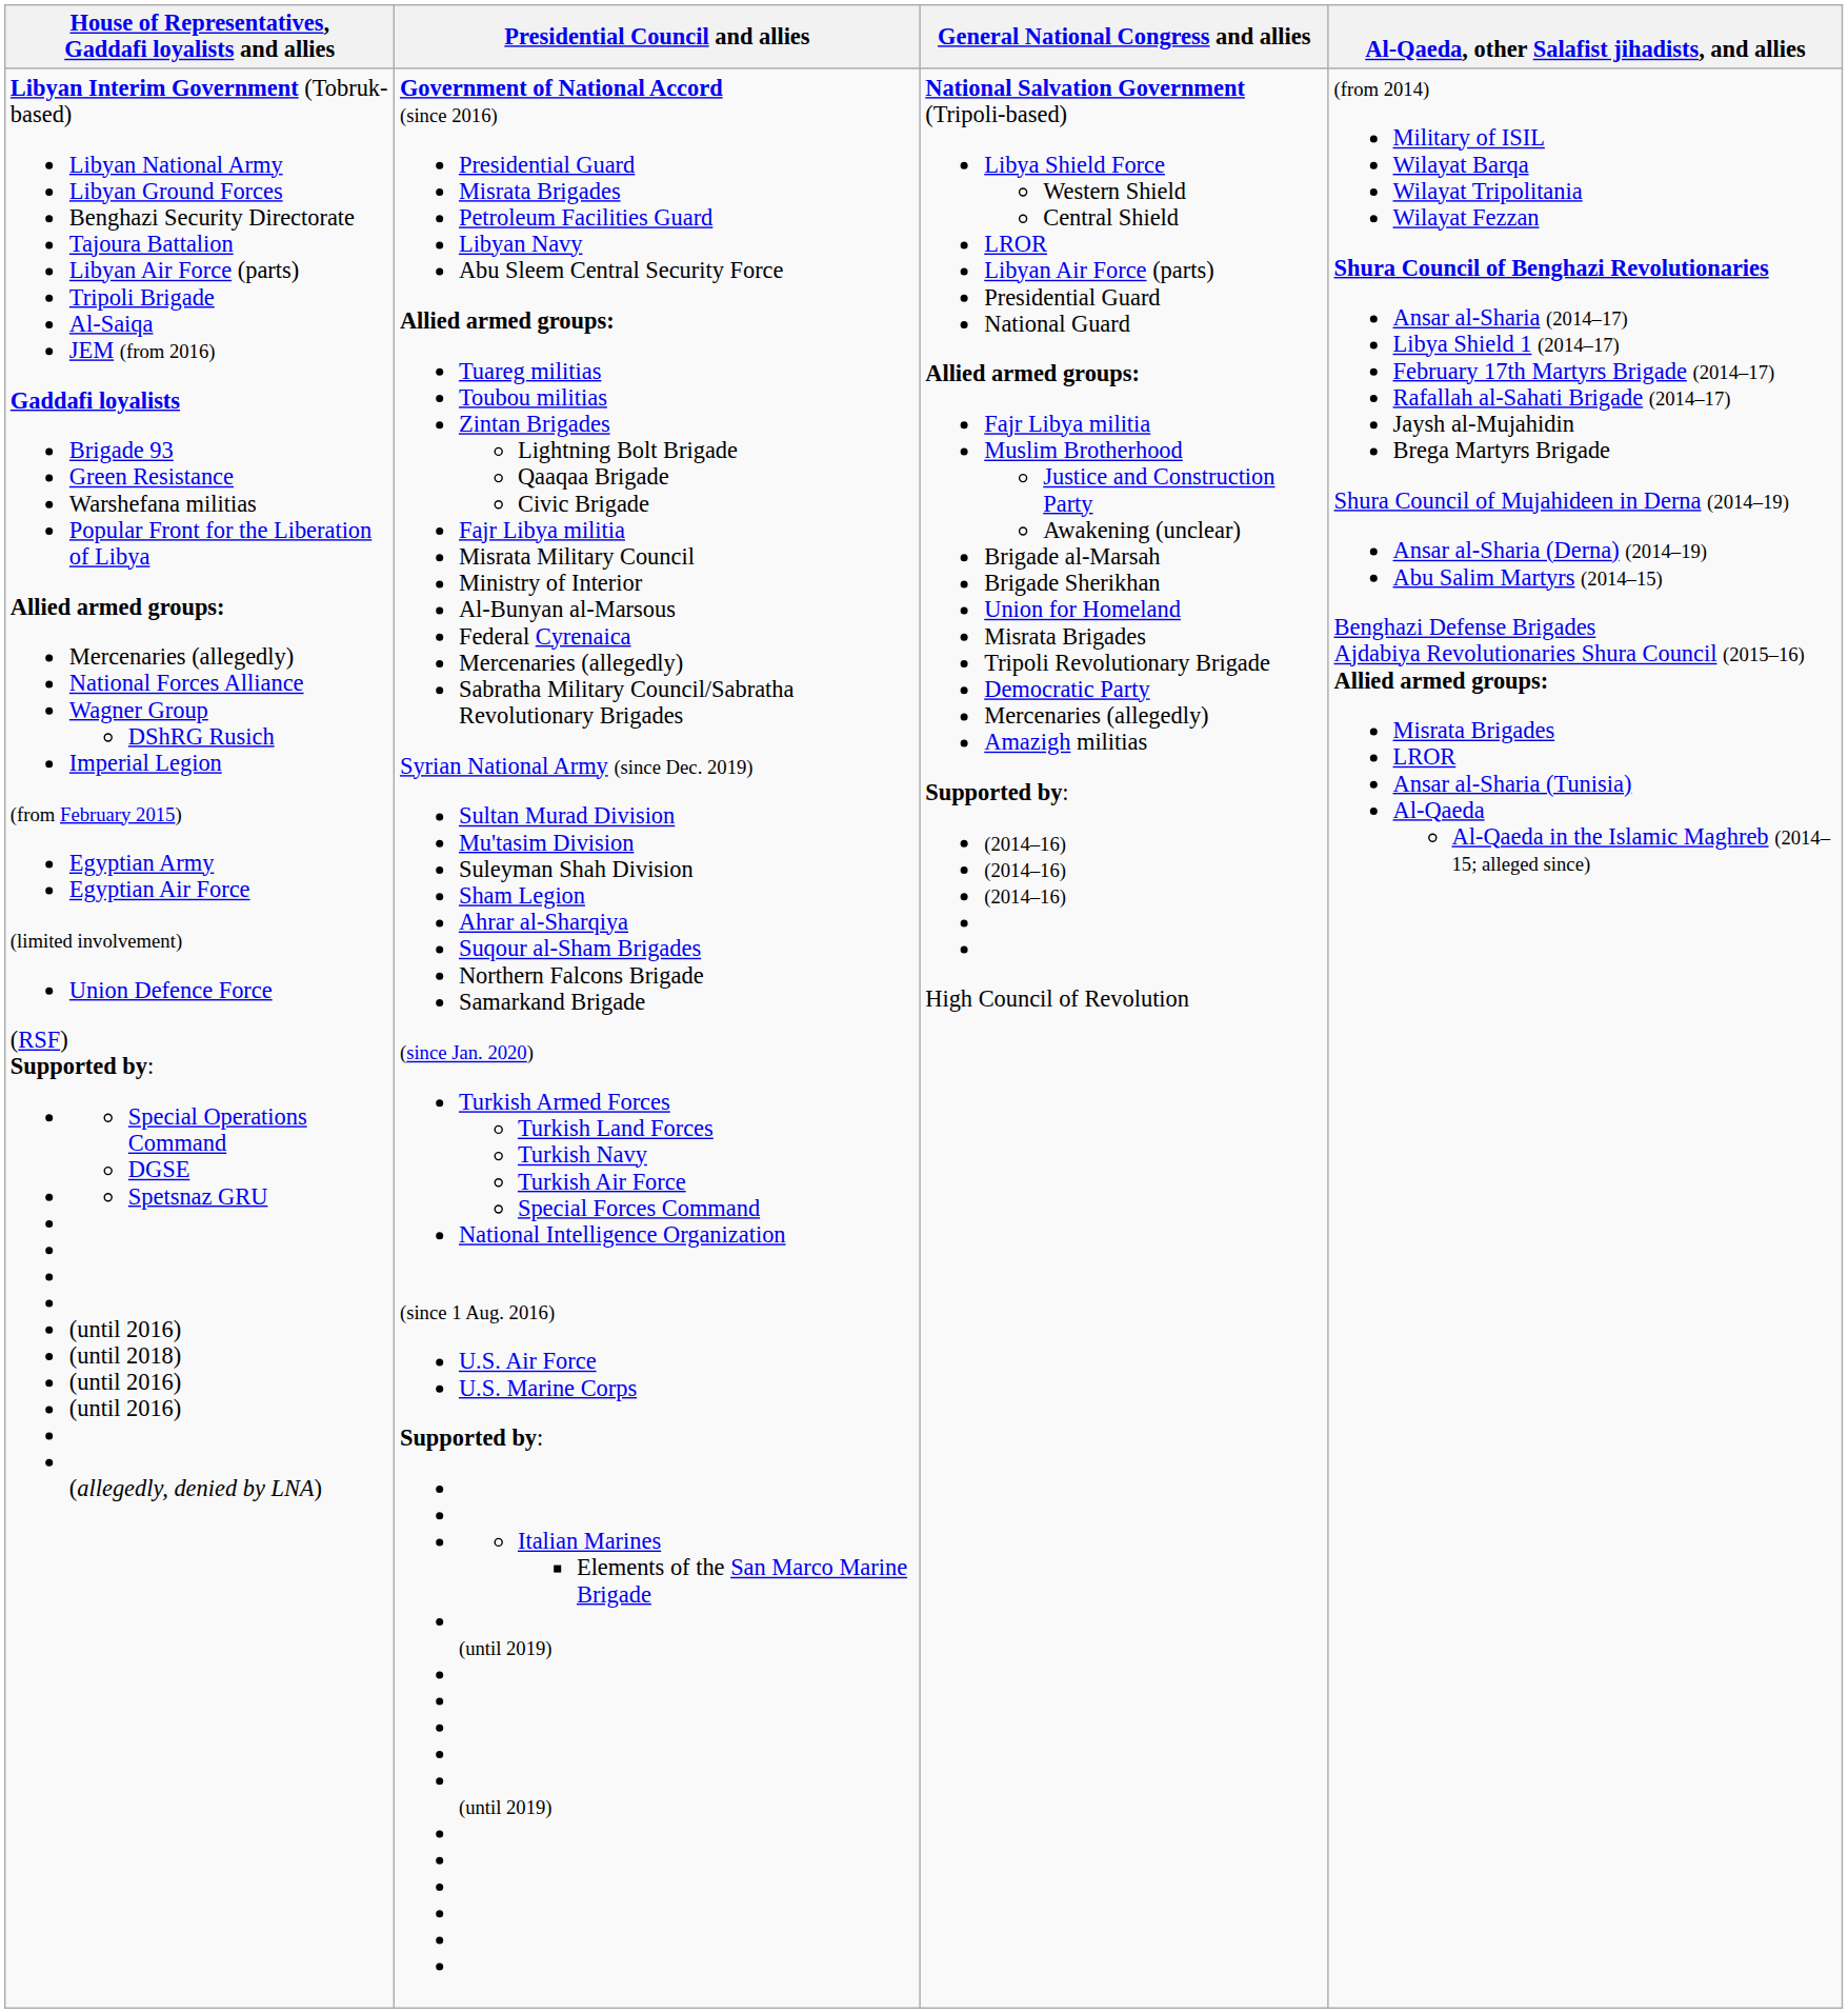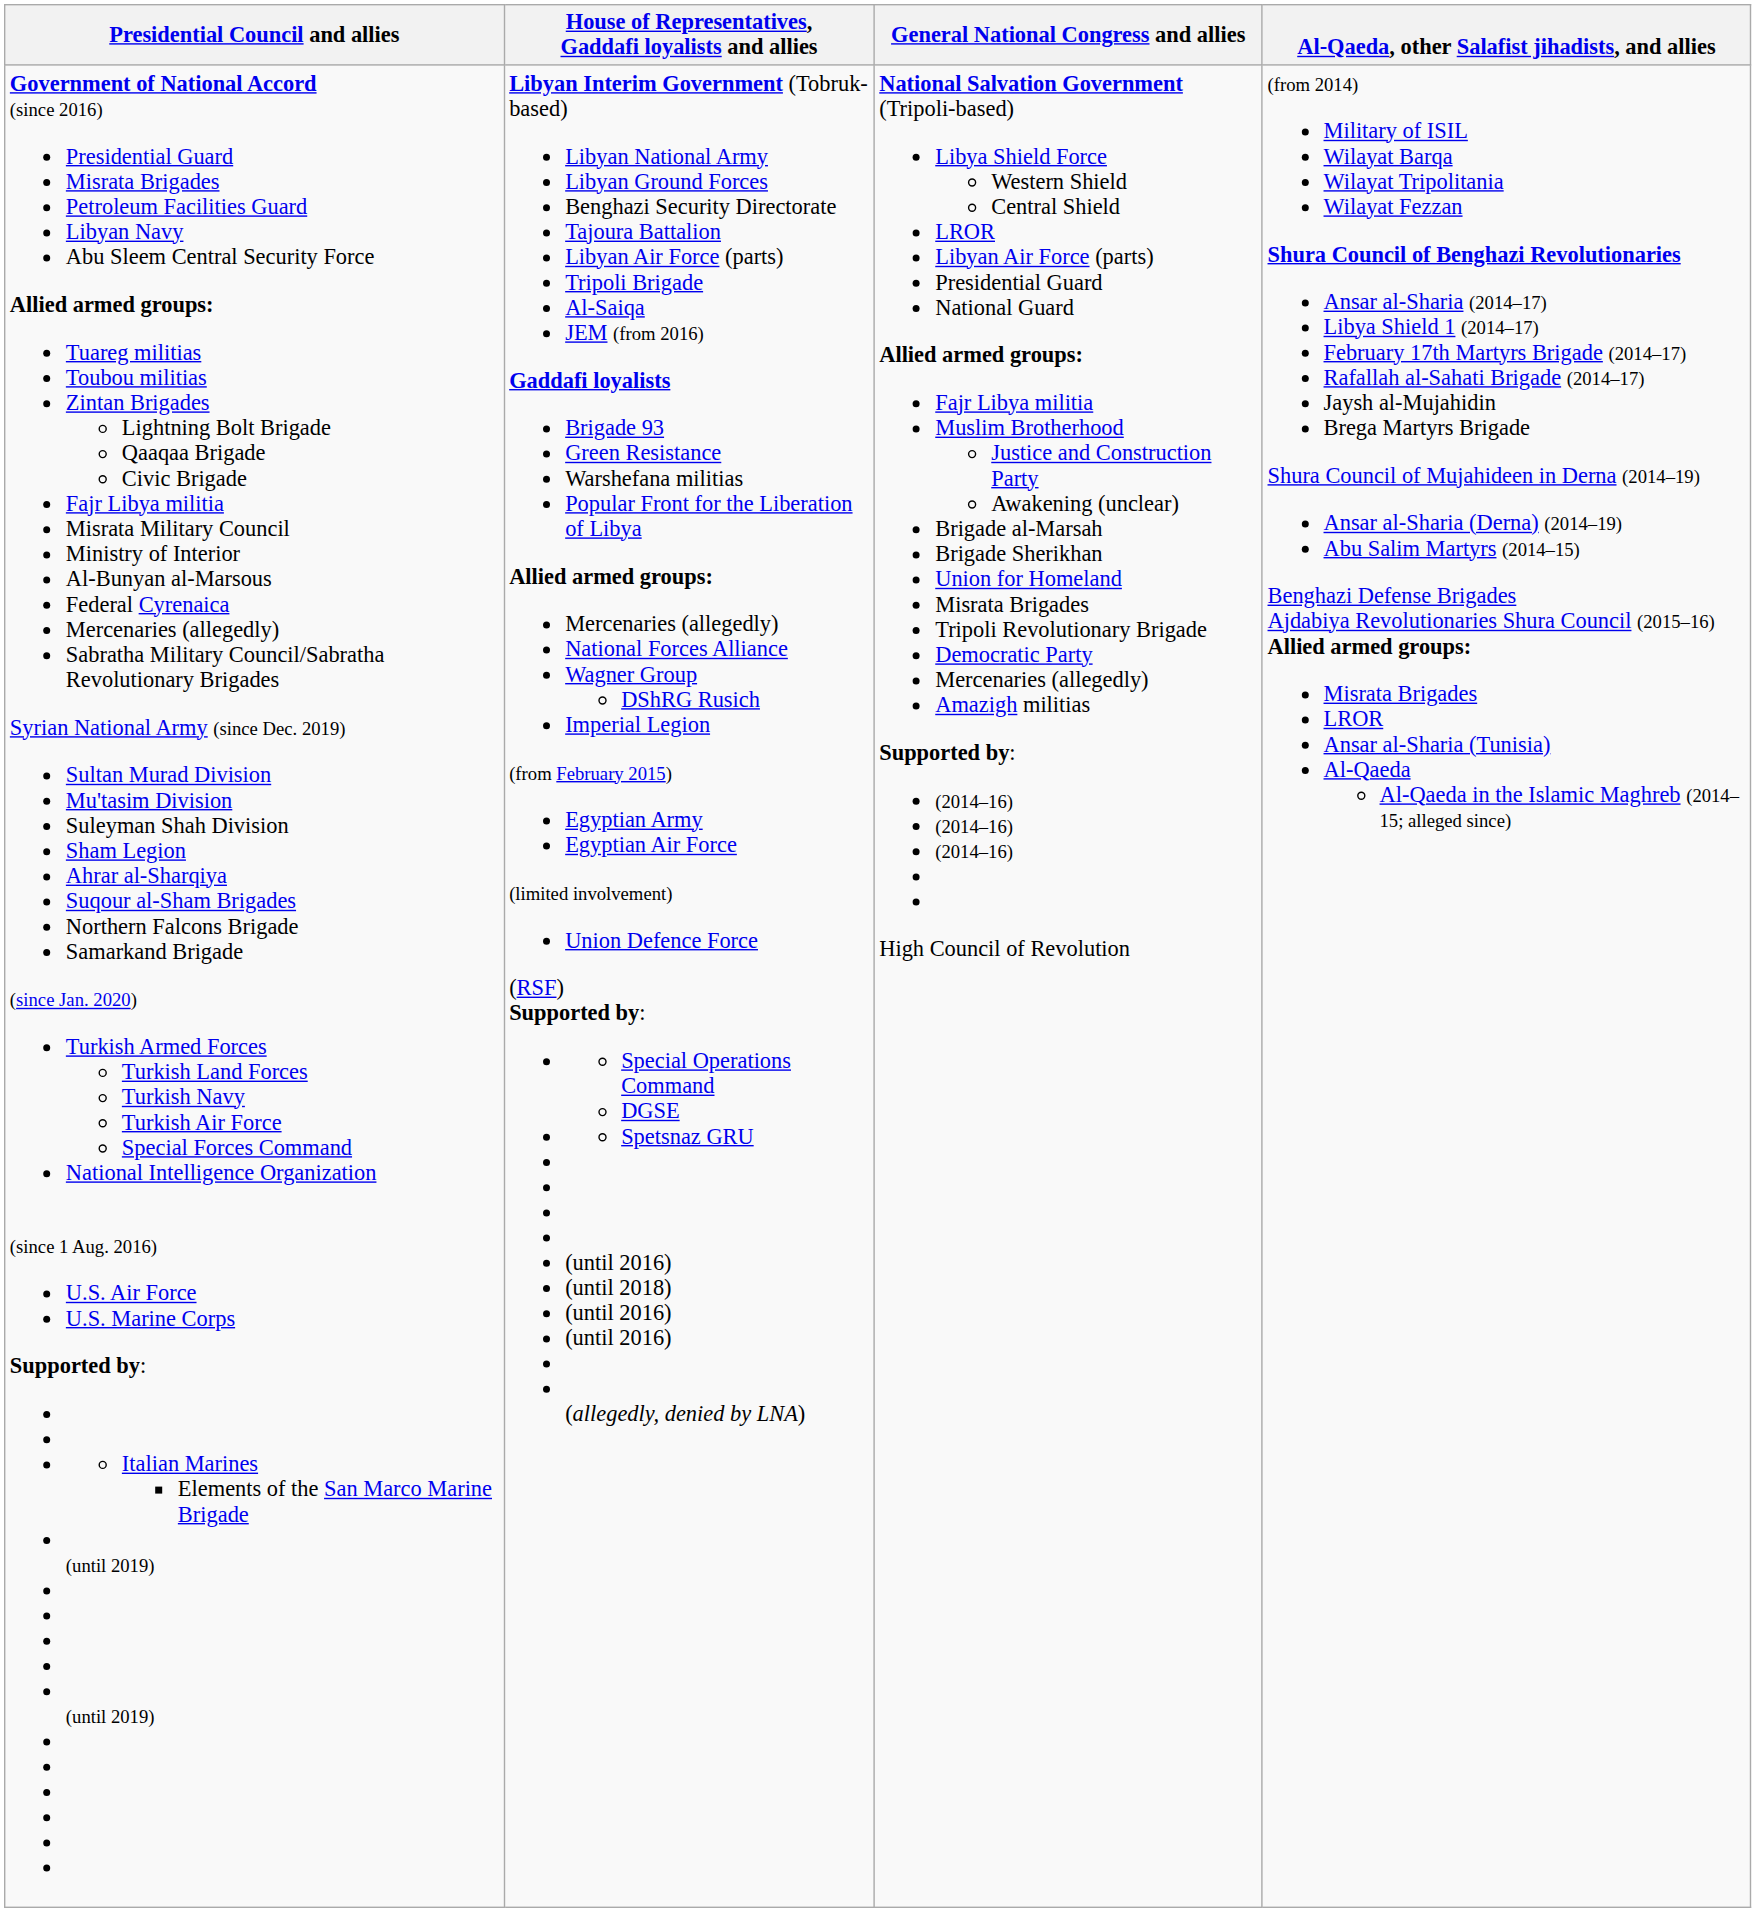columns swapped: House of Representatives, Gaddafi loyalists and allies <-> Presidential Council and allies
